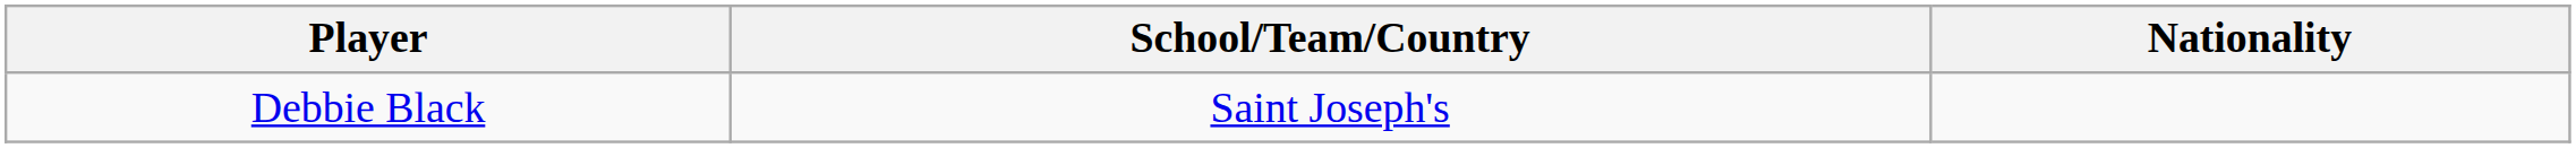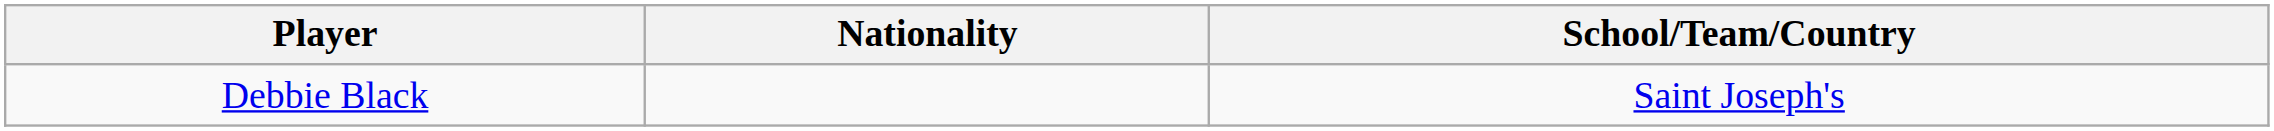columns swapped: Nationality <-> School/Team/Country
